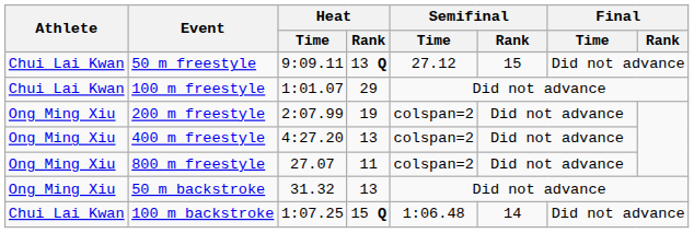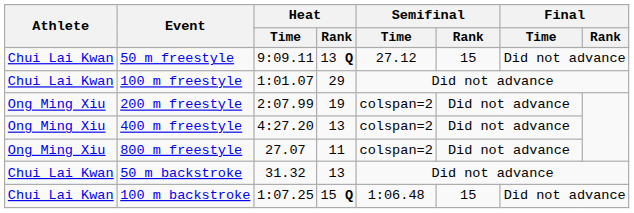50 m backstroke | Athlete: Ong Ming Xiu -> Chui Lai Kwan
100 m backstroke | Semifinal / Rank: 14 -> 15
